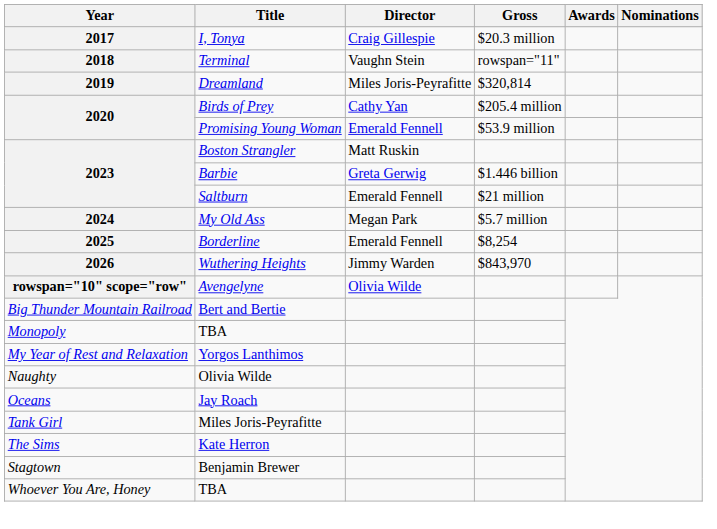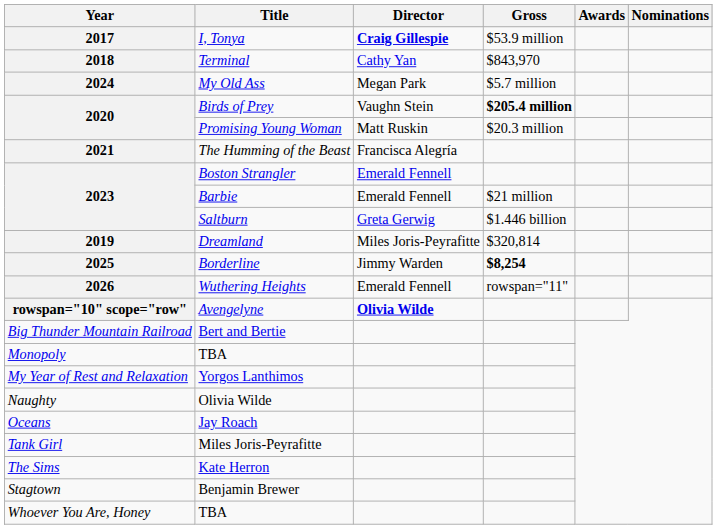I, Tonya | Director: normal -> bold
I, Tonya | Gross: $20.3 million -> $53.9 million
Terminal | Director: Vaughn Stein -> Cathy Yan
Terminal | Gross: rowspan="11" -> $843,970
rows swapped: Dreamland <-> My Old Ass
Birds of Prey | Director: Cathy Yan -> Vaughn Stein
Birds of Prey | Gross: normal -> bold
Promising Young Woman | Director: Emerald Fennell -> Matt Ruskin
Promising Young Woman | Gross: $53.9 million -> $20.3 million
+ row: 2021 | The Humming of the Beast | Francisca Alegría
Boston Strangler | Director: Matt Ruskin -> Emerald Fennell
Barbie | Director: Greta Gerwig -> Emerald Fennell
Barbie | Gross: $1.446 billion -> $21 million
Saltburn | Director: Emerald Fennell -> Greta Gerwig
Saltburn | Gross: $21 million -> $1.446 billion
Borderline | Director: Emerald Fennell -> Jimmy Warden
Borderline | Gross: normal -> bold
Wuthering Heights | Director: Jimmy Warden -> Emerald Fennell
Wuthering Heights | Gross: $843,970 -> rowspan="11"
Avengelyne | Director: normal -> bold
